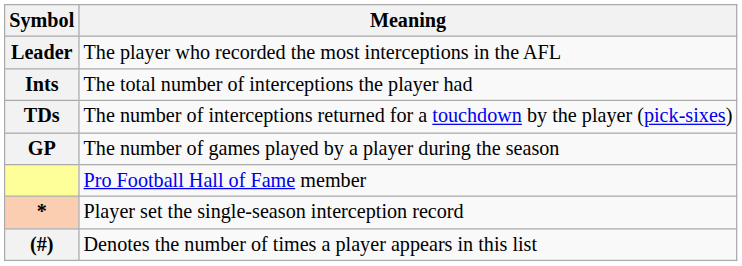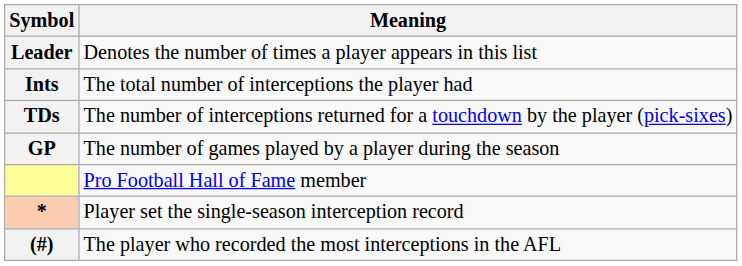Leader | Meaning: The player who recorded the most interceptions in the AFL -> Denotes the number of times a player appears in this list
(#) | Meaning: Denotes the number of times a player appears in this list -> The player who recorded the most interceptions in the AFL
